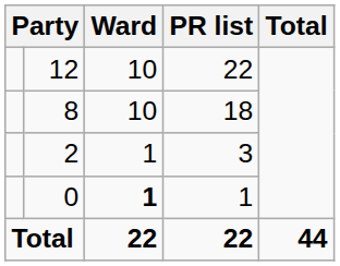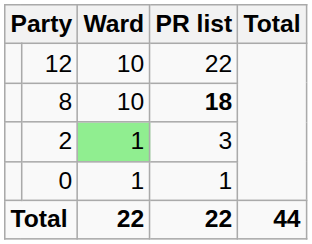8 | PR list: normal -> bold
2 | Ward: no background -> lightgreen background
0 | Ward: bold -> normal
